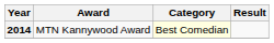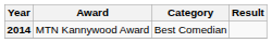2014 | Category: lightyellow background -> no background
